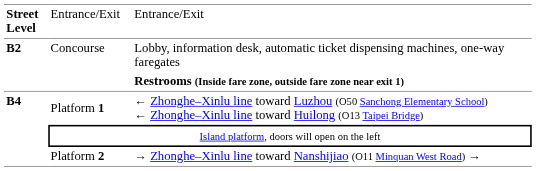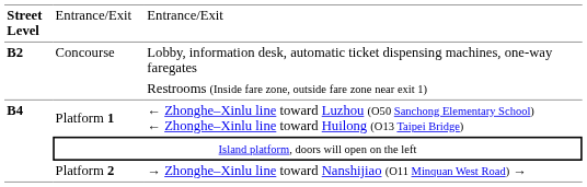Restrooms (Inside fare zone, outside fare zone near exit 1) | column 3: bold -> normal
